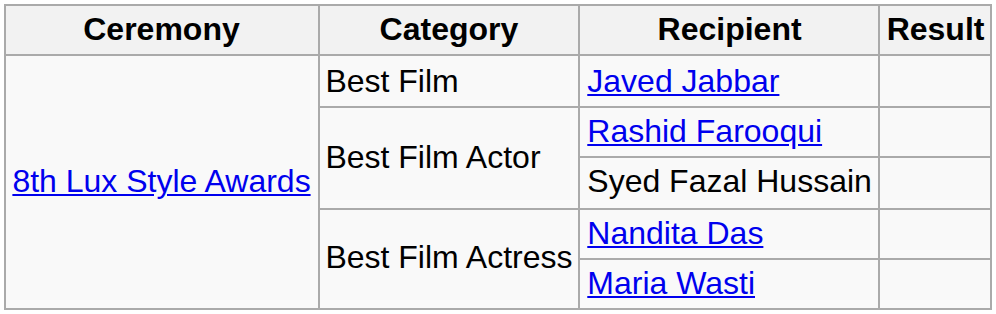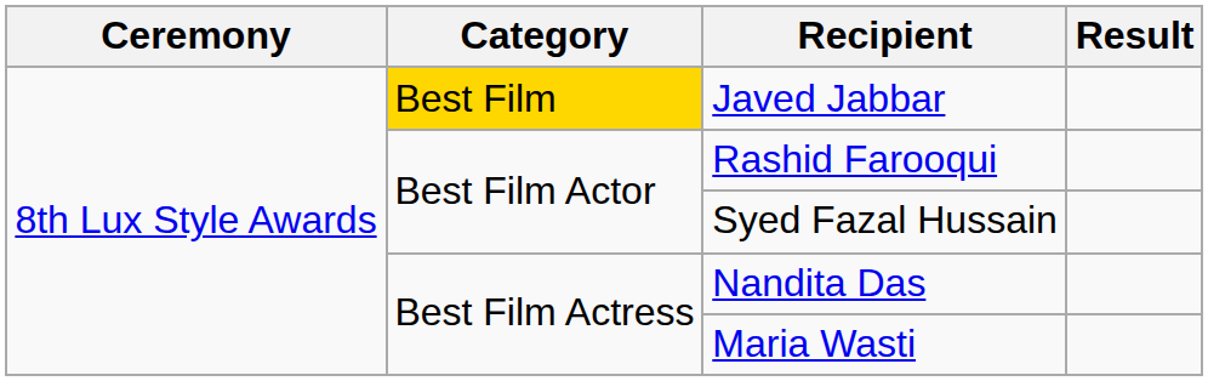Javed Jabbar | Category: no background -> gold background
